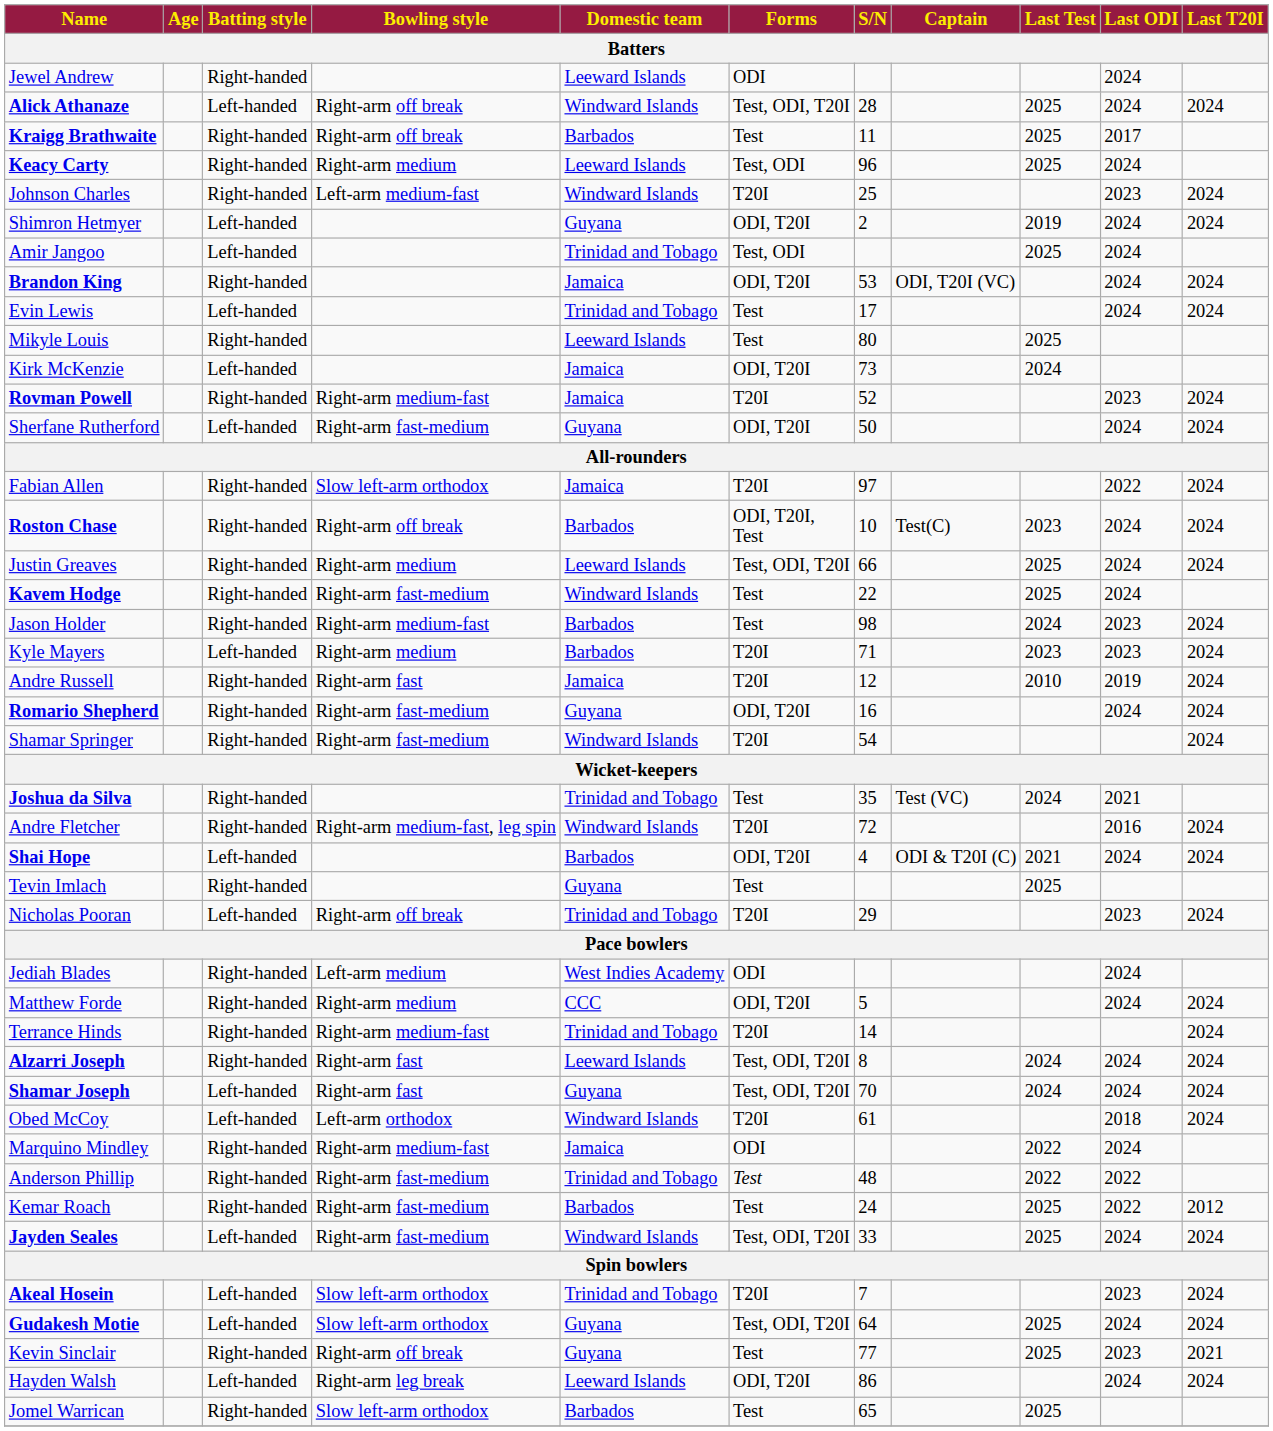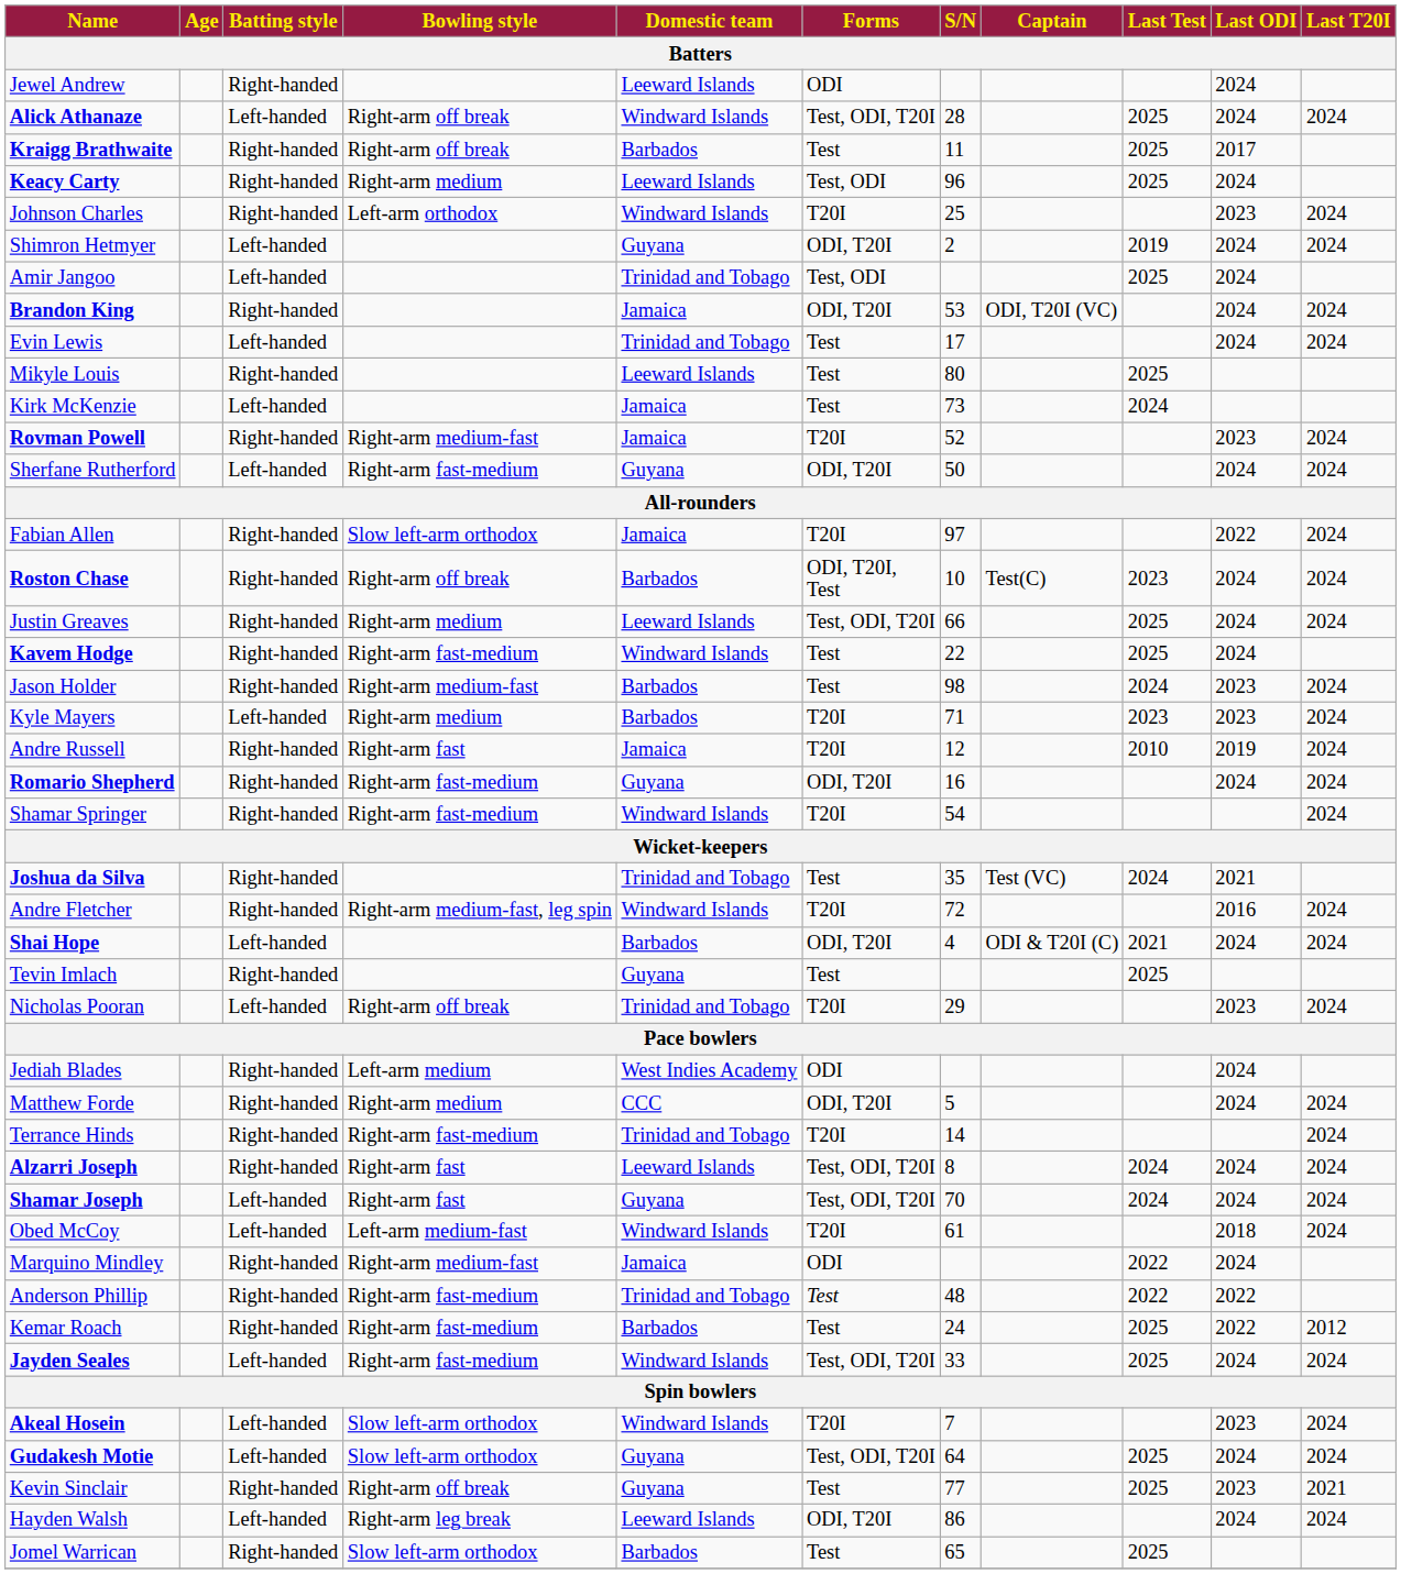Johnson Charles | Bowling style: Left-arm medium-fast -> Left-arm orthodox
Kirk McKenzie | Forms: ODI, T20I -> Test
Terrance Hinds | Bowling style: Right-arm medium-fast -> Right-arm fast-medium
Obed McCoy | Bowling style: Left-arm orthodox -> Left-arm medium-fast
Akeal Hosein | Domestic team: Trinidad and Tobago -> Windward Islands
